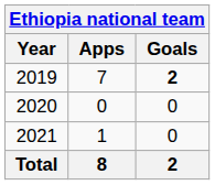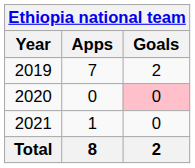2019 | Goals: bold -> normal
2020 | Goals: no background -> pink background
